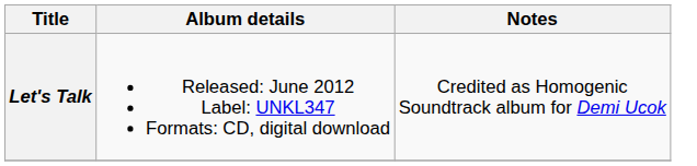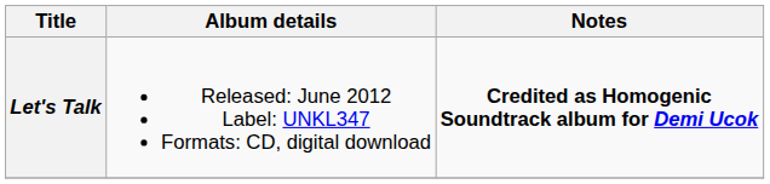Let's Talk | Notes: normal -> bold
